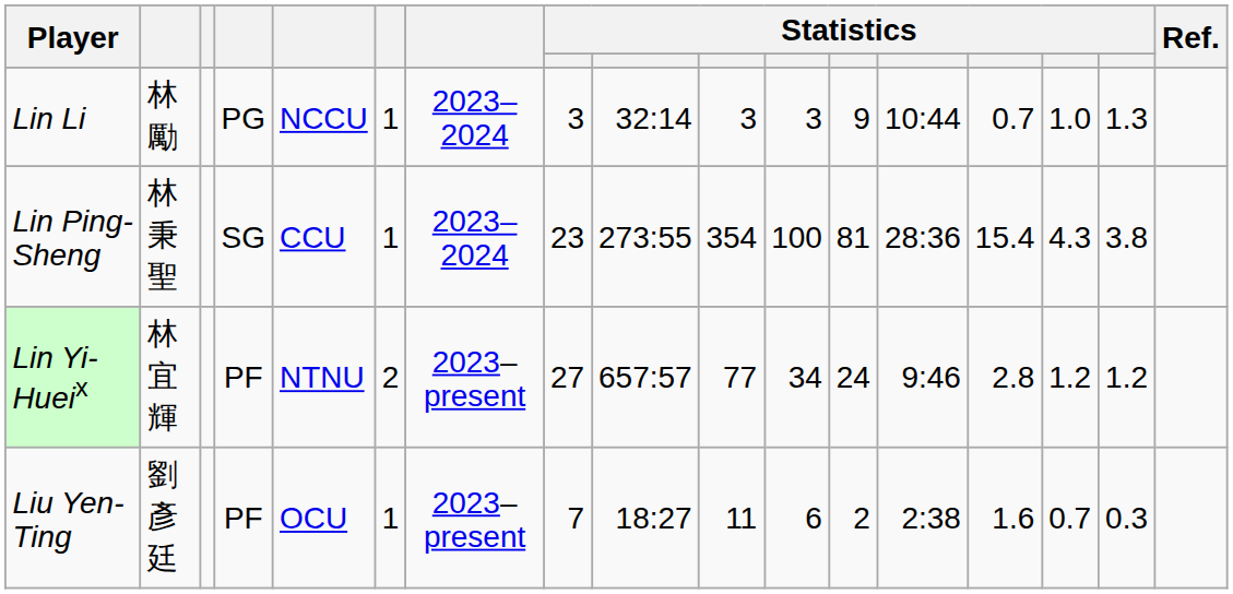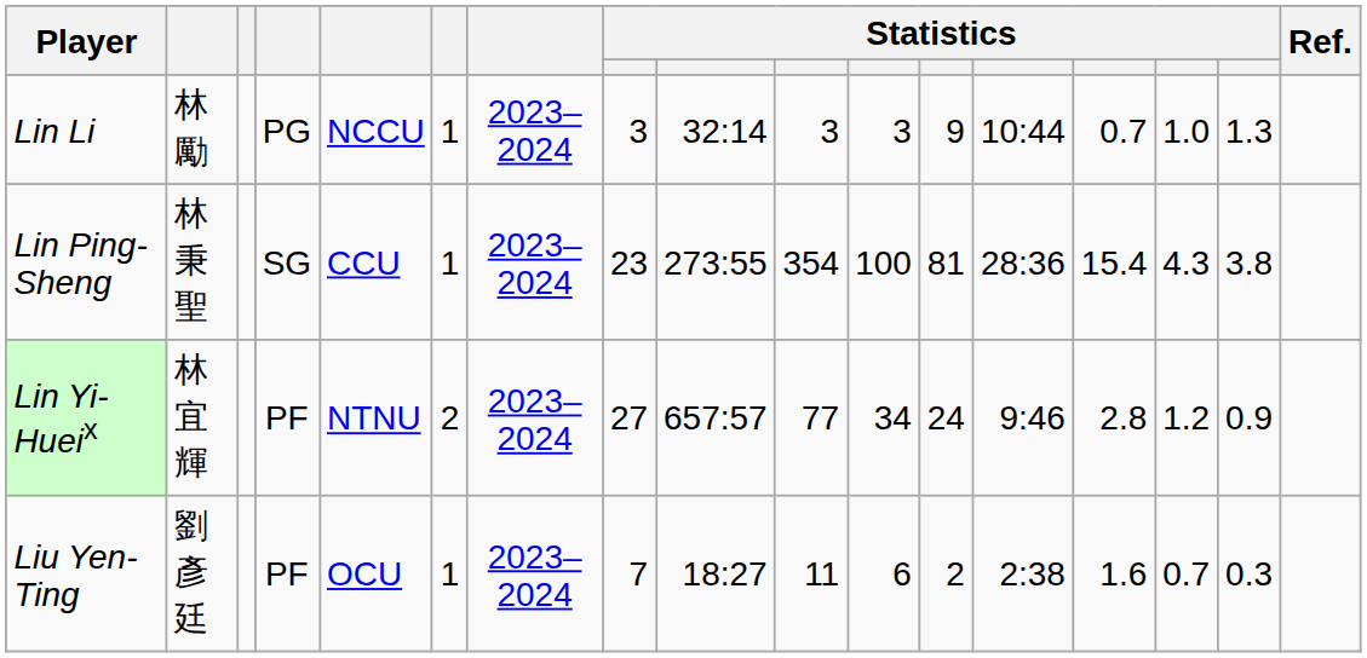Lin Yi-Hueix | column 7: 2023–present -> 2023–2024
Lin Yi-Hueix | column 16: 1.2 -> 0.9
Liu Yen-Ting | column 7: 2023–present -> 2023–2024
